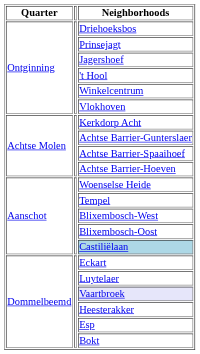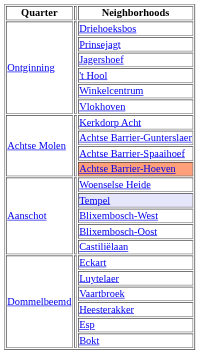Achtse Barrier-Hoeven | Neighborhoods: no background -> lightsalmon background
Tempel | Neighborhoods: no background -> lavender background
Castiliëlaan | Neighborhoods: lightblue background -> no background
Vaartbroek | Neighborhoods: lavender background -> no background
